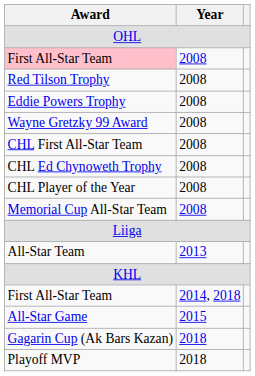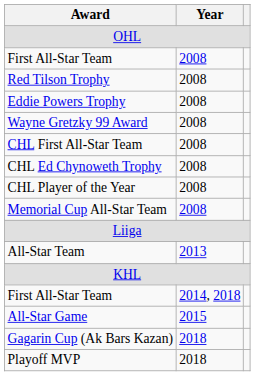First All-Star Team / 2008 | Award: pink background -> no background
